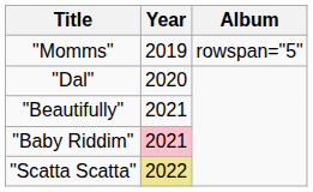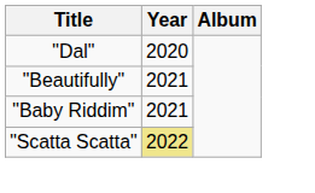- row: "Momms" | 2019 | rowspan="5"
"Baby Riddim" | Year: pink background -> no background
